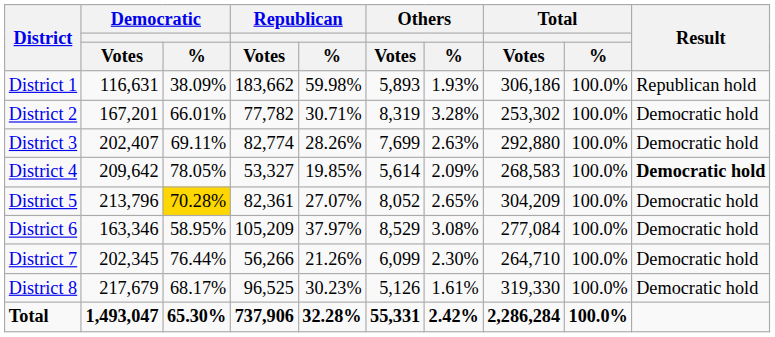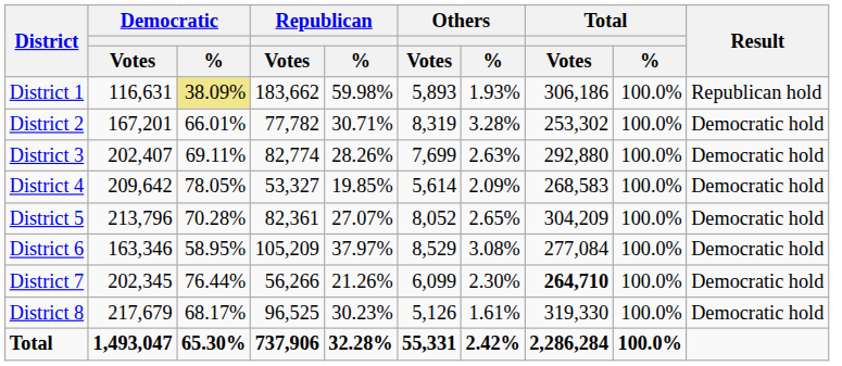District 1 | Democratic / %: no background -> khaki background
District 4 | Result: bold -> normal
District 5 | Democratic / %: gold background -> no background
District 7 | Total / Votes: normal -> bold
